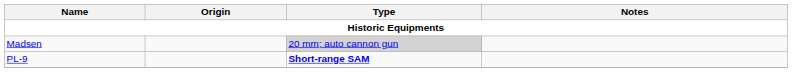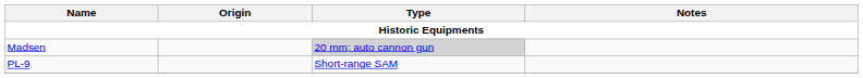PL-9 | Type: bold -> normal
